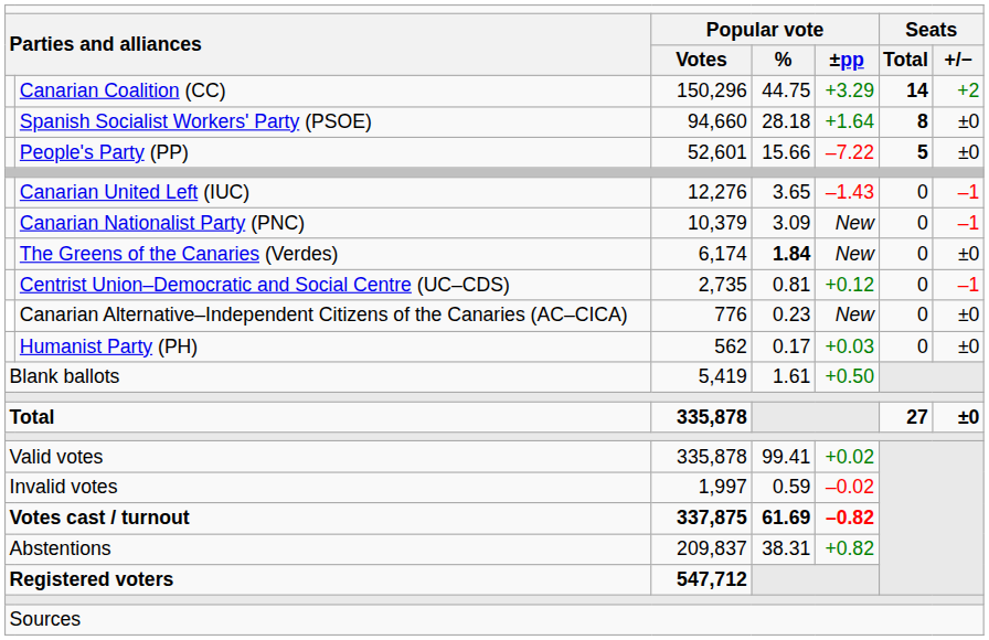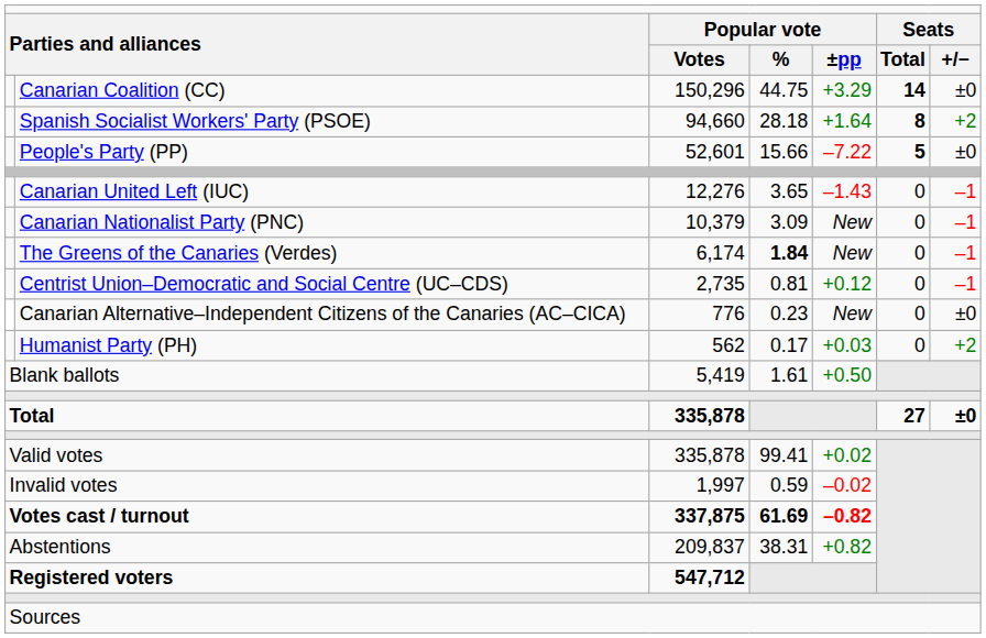Canarian Coalition (CC) | column 7: +2 -> ±0
Spanish Socialist Workers' Party (PSOE) | column 7: ±0 -> +2
The Greens of the Canaries (Verdes) | column 7: ±0 -> –1
Humanist Party (PH) | column 7: ±0 -> +2
